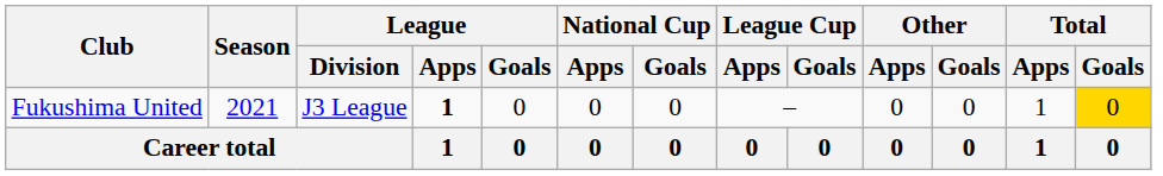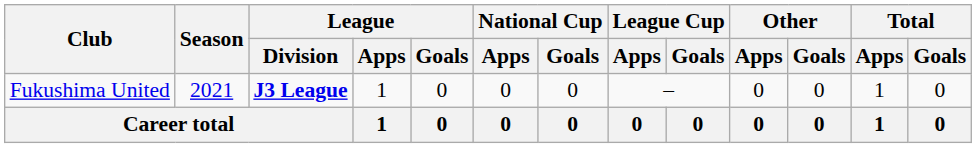Fukushima United | League / Division: normal -> bold
Fukushima United | League / Apps: bold -> normal
Fukushima United | Total / Goals: gold background -> no background
